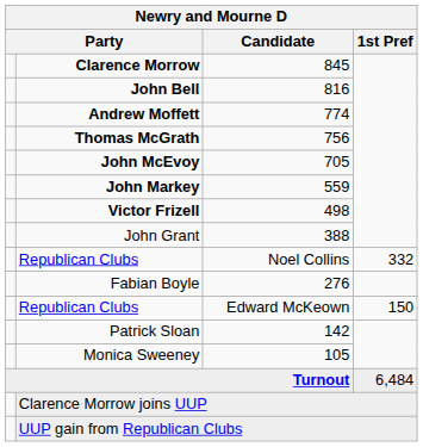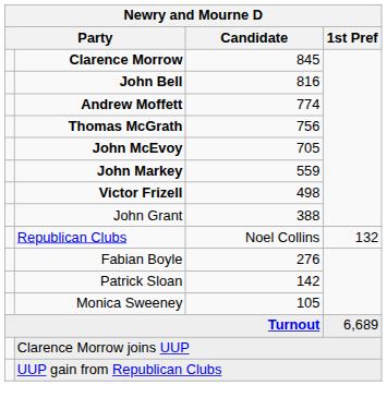Republican Clubs / Noel Collins | 1st Pref: 332 -> 132
- row: Republican Clubs | Edward McKeown | 150
Turnout | 1st Pref: 6,484 -> 6,689
